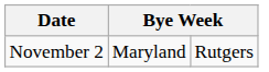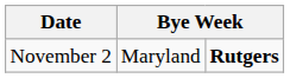November 2 | column 3: normal -> bold
